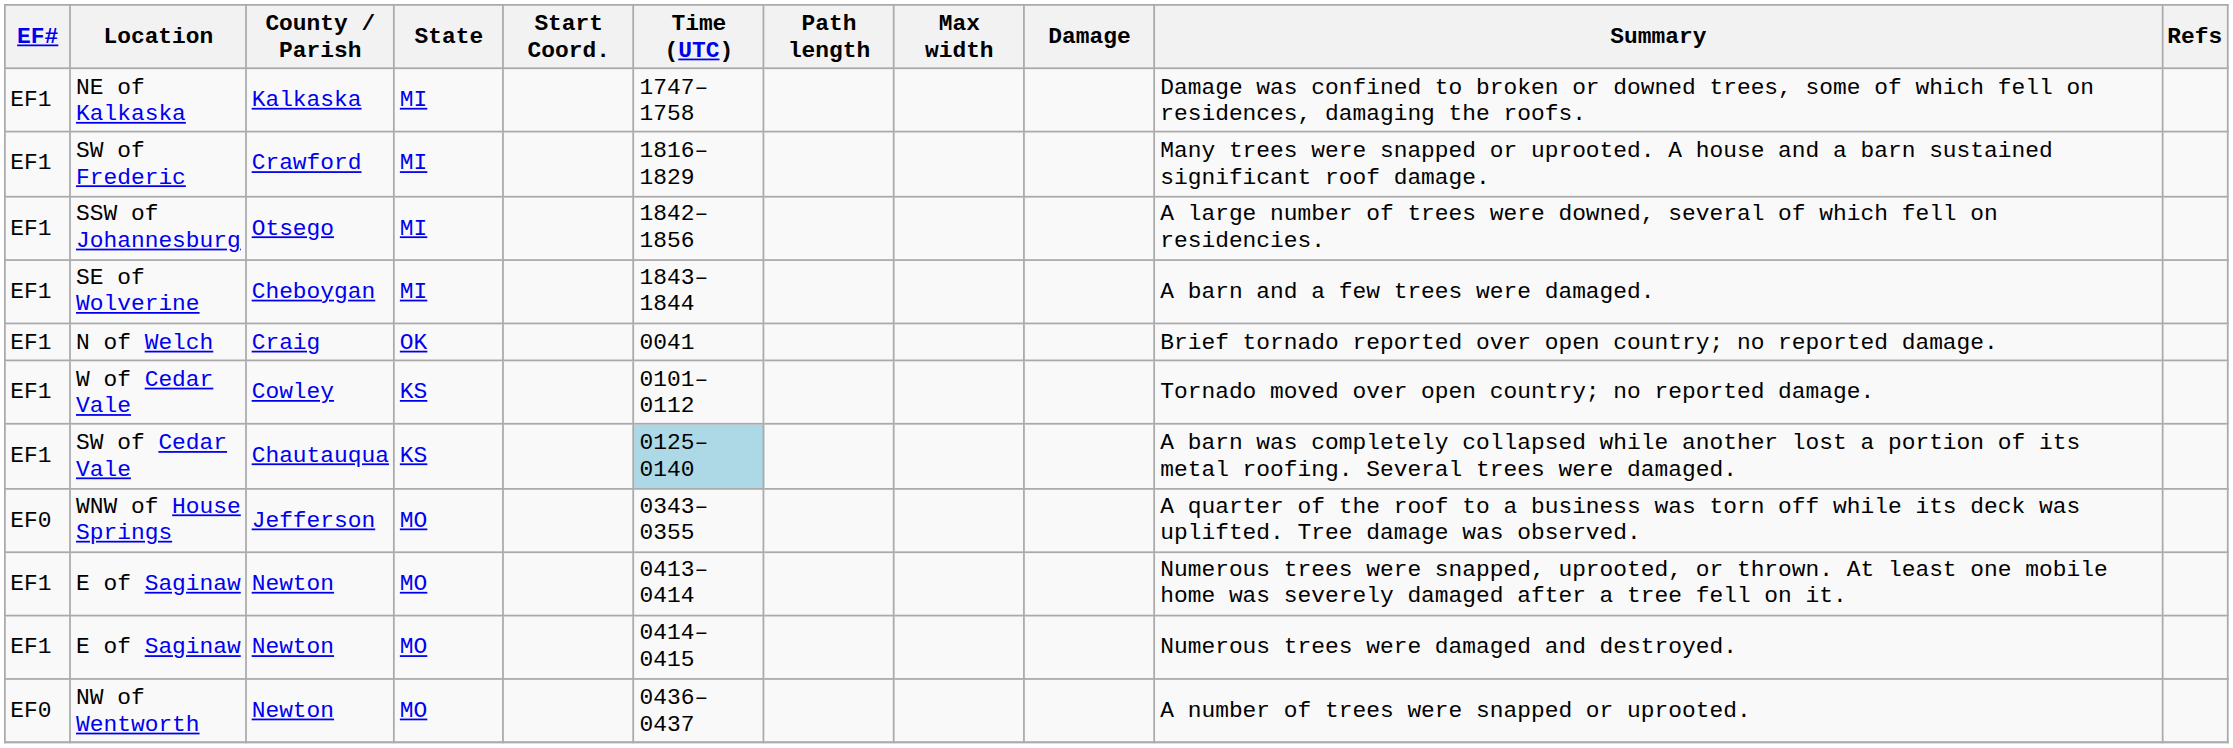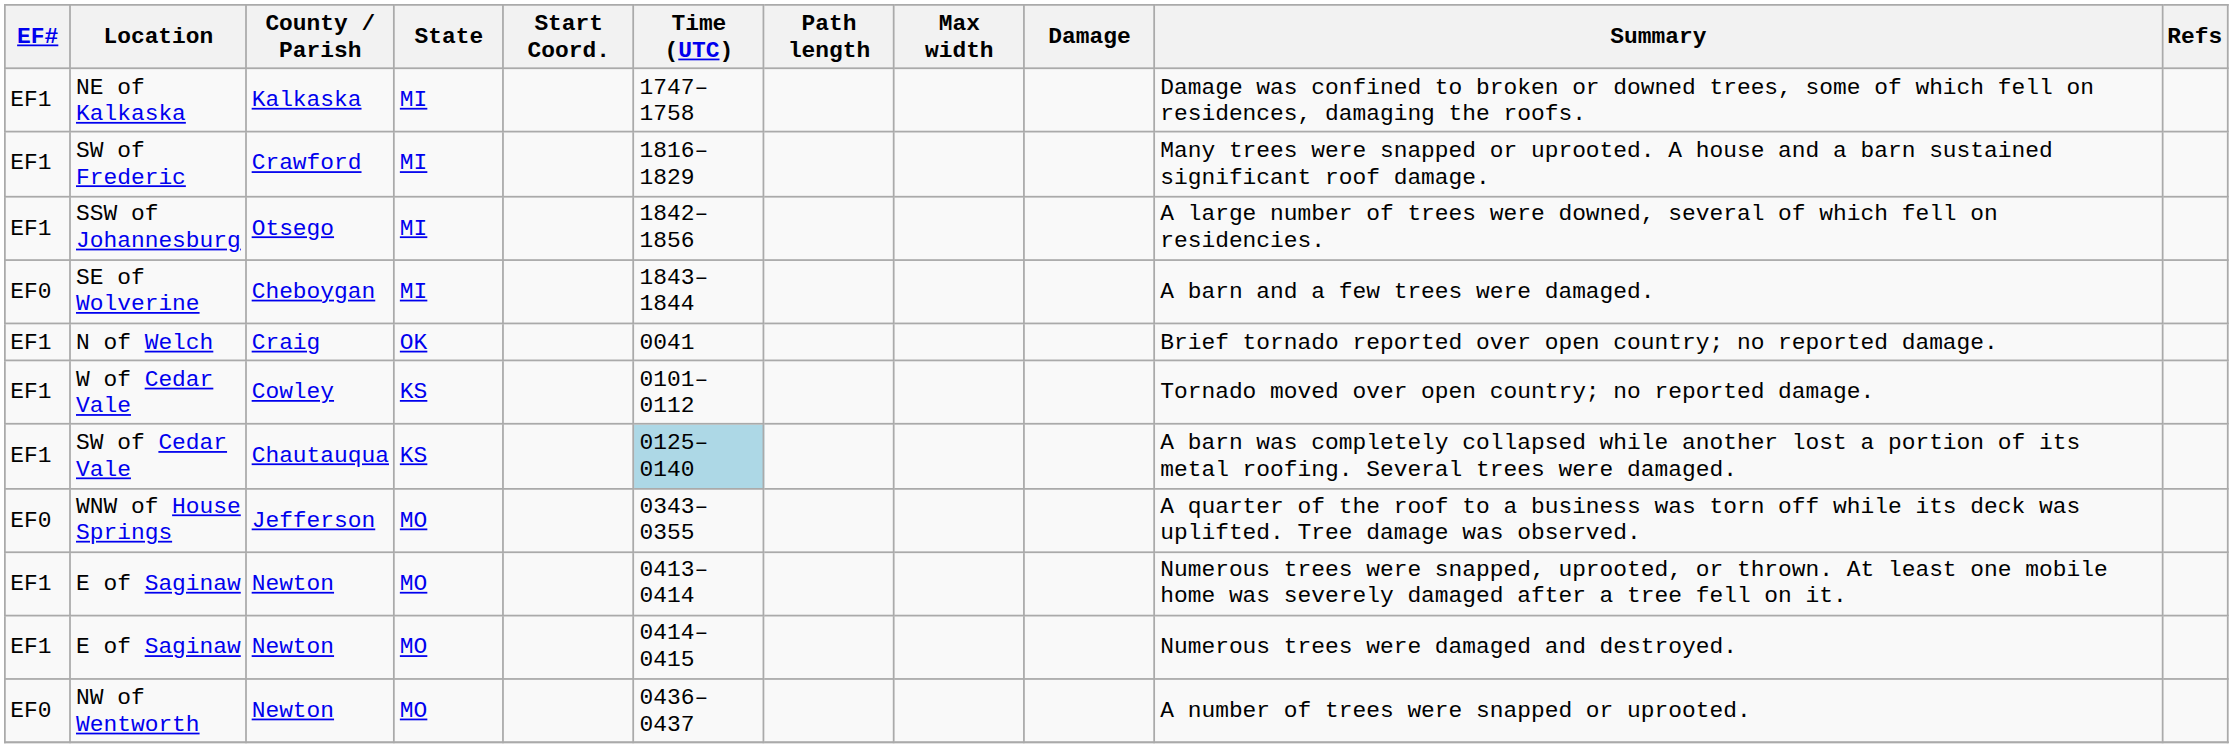SE of Wolverine | EF#: EF1 -> EF0
